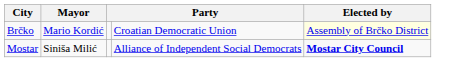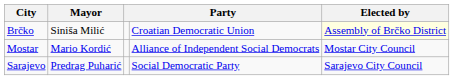Brčko | Mayor: Mario Kordić -> Siniša Milić
Mostar | Mayor: Siniša Milić -> Mario Kordić
Mostar | Elected by: bold -> normal
+ row: Sarajevo | Predrag Puharić | Social Democratic Party | Sarajevo City Council
